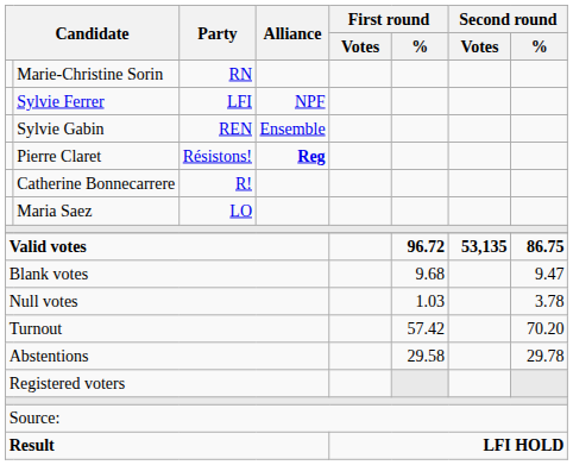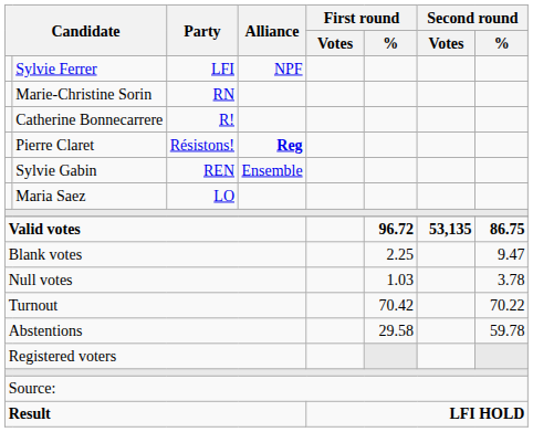rows swapped: Sylvie Ferrer <-> Marie-Christine Sorin
rows swapped: Sylvie Gabin <-> Catherine Bonnecarrere
Blank votes | First round / %: 9.68 -> 2.25
Turnout | First round / %: 57.42 -> 70.42
Turnout | Second round / %: 70.20 -> 70.22
Abstentions | Second round / %: 29.78 -> 59.78
